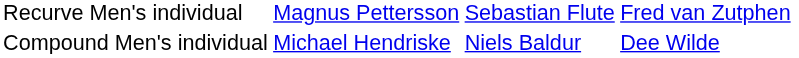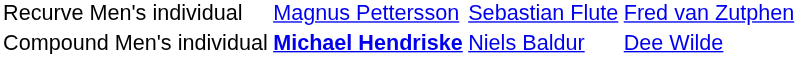Compound Men's individual | column 2: normal -> bold
